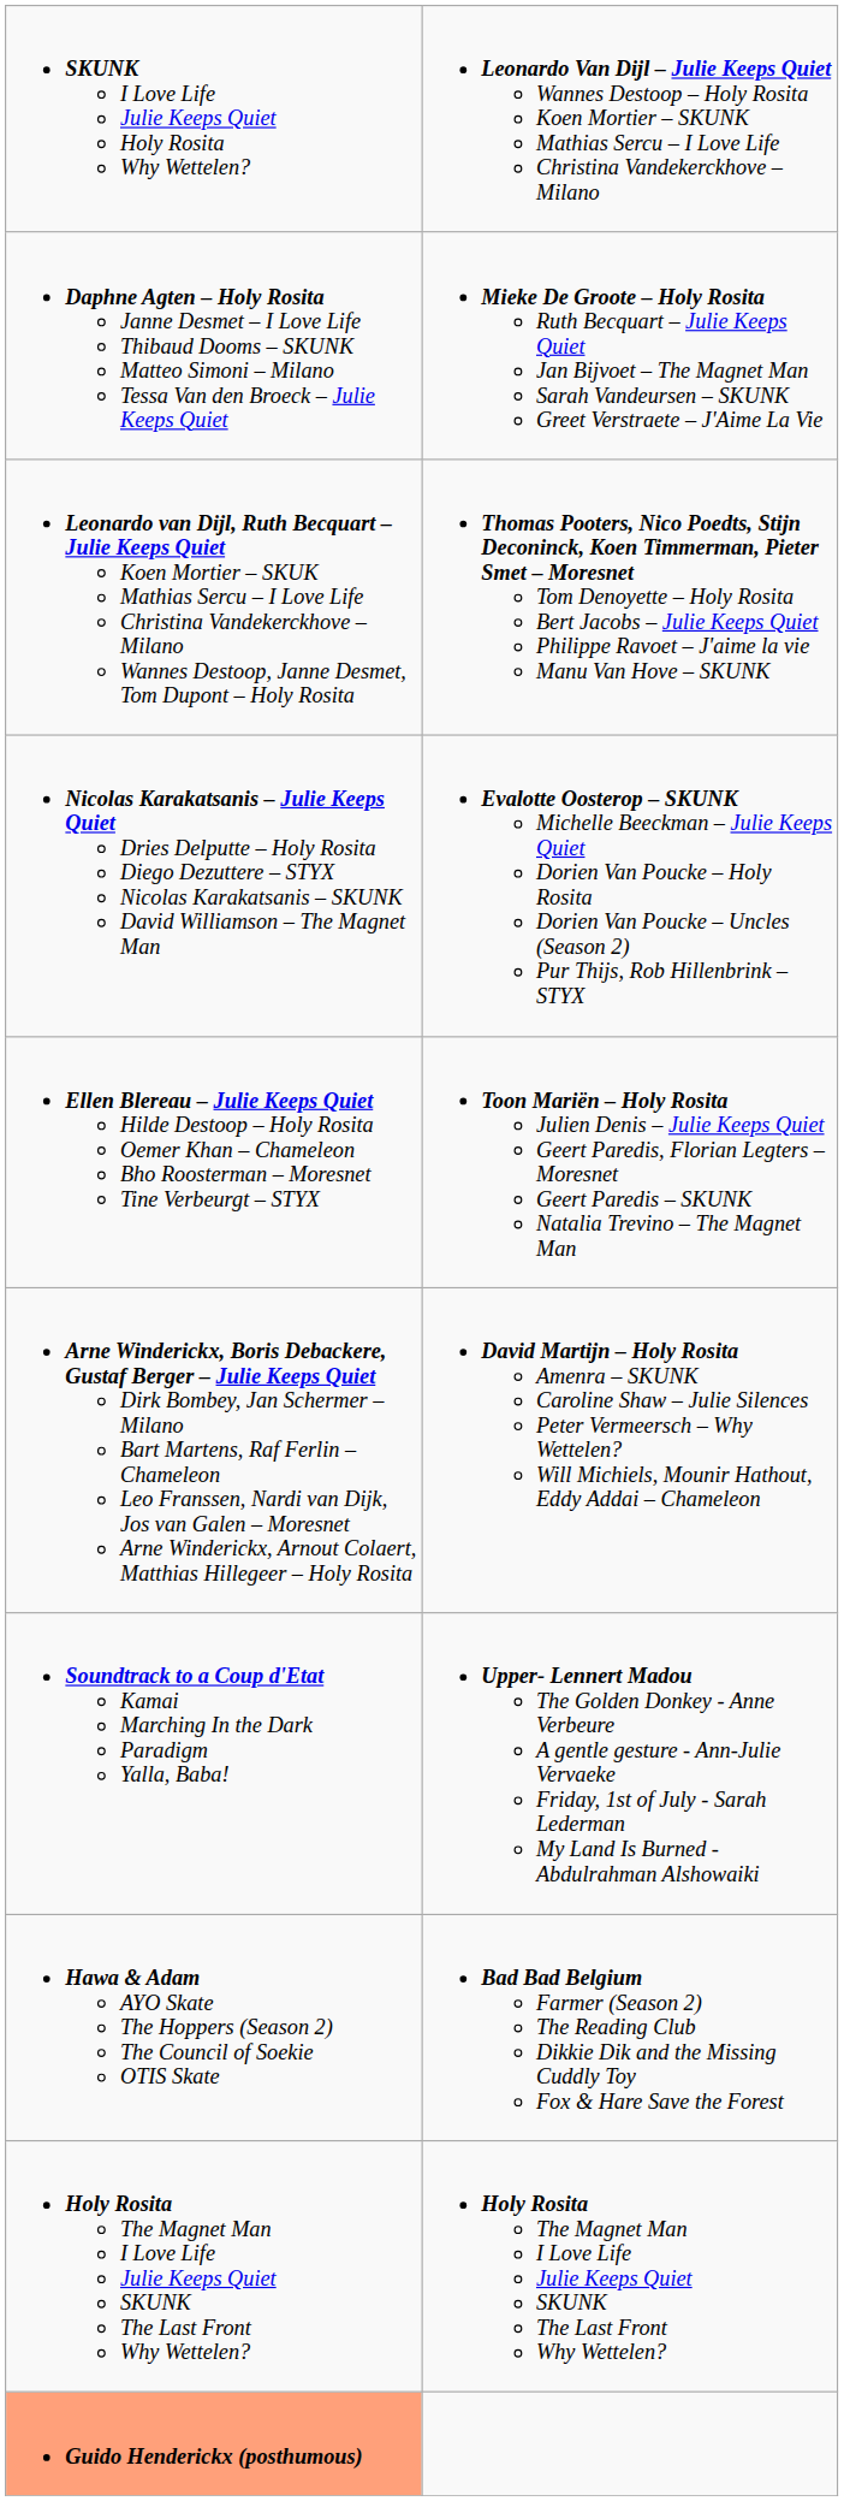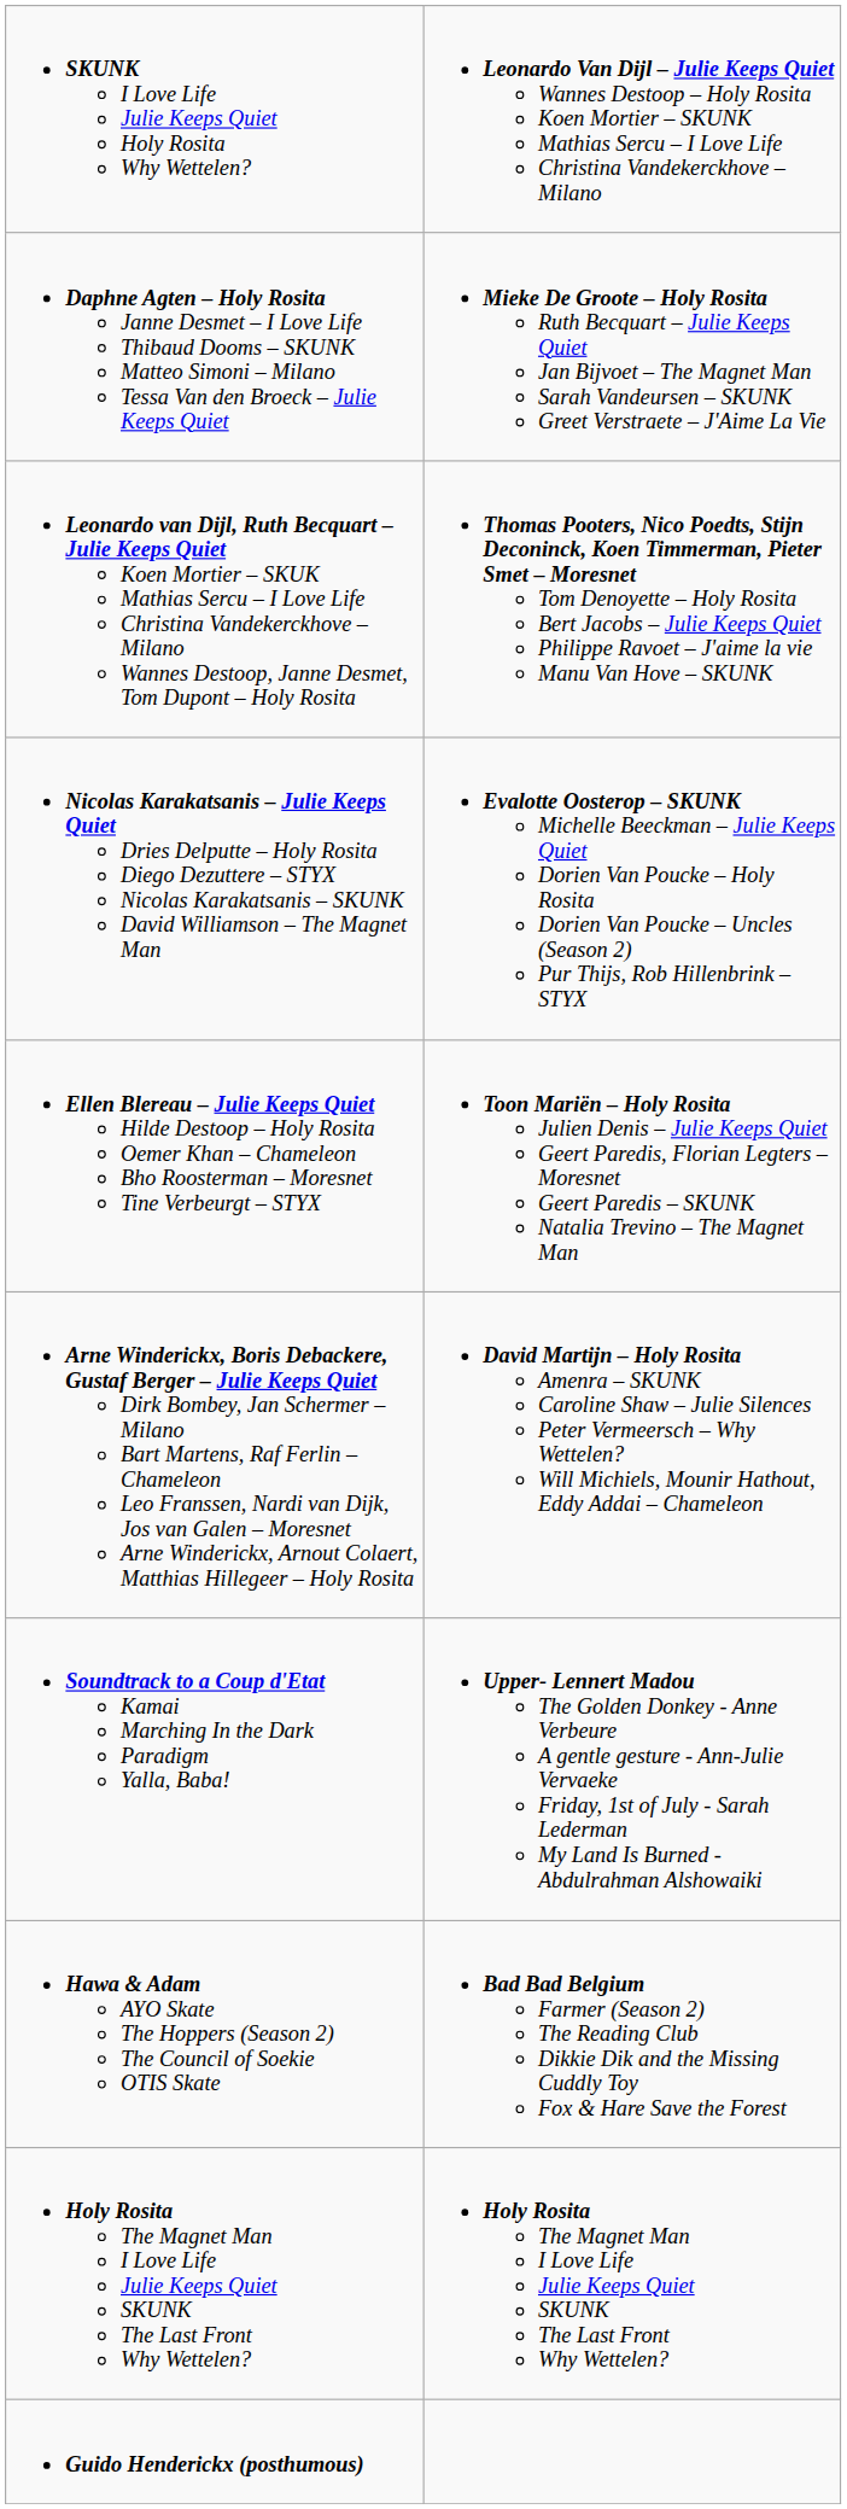Guido Henderickx (posthumous) | column 1: lightsalmon background -> no background
